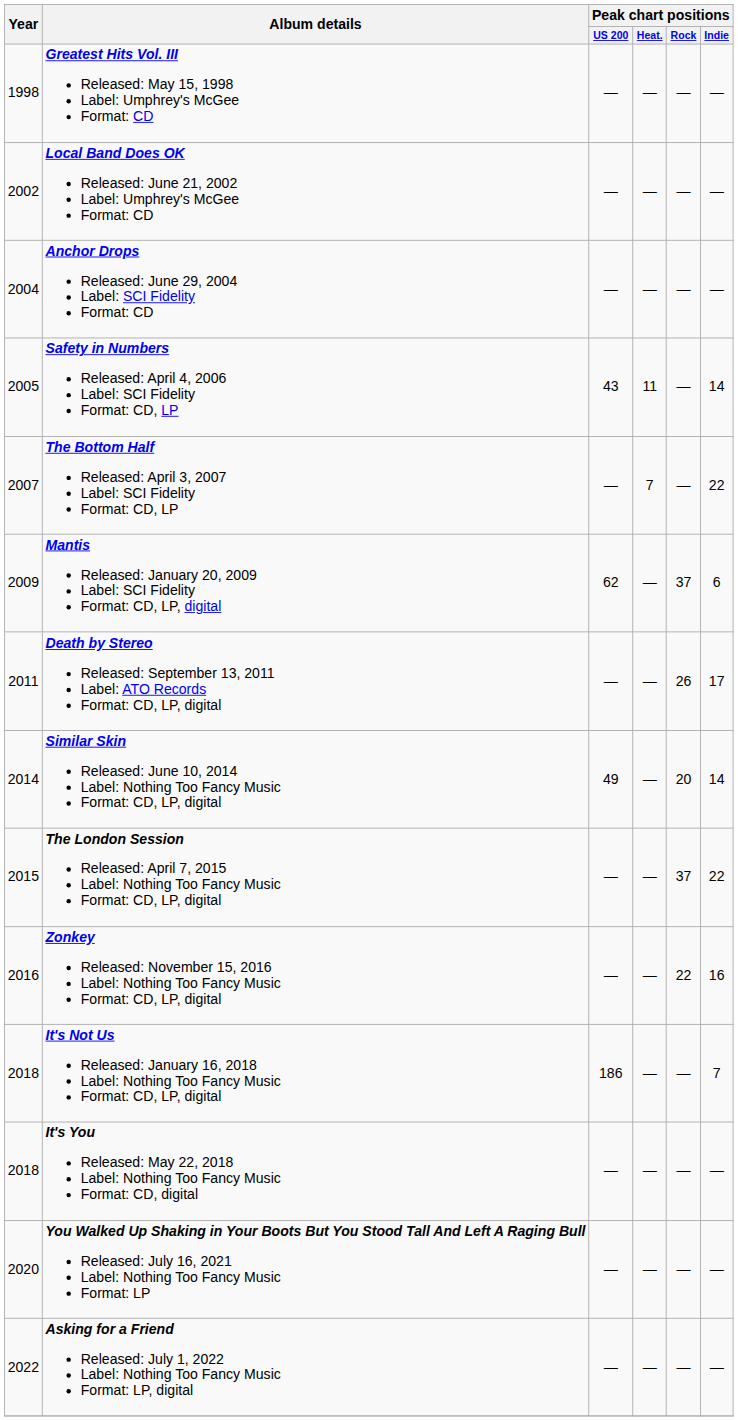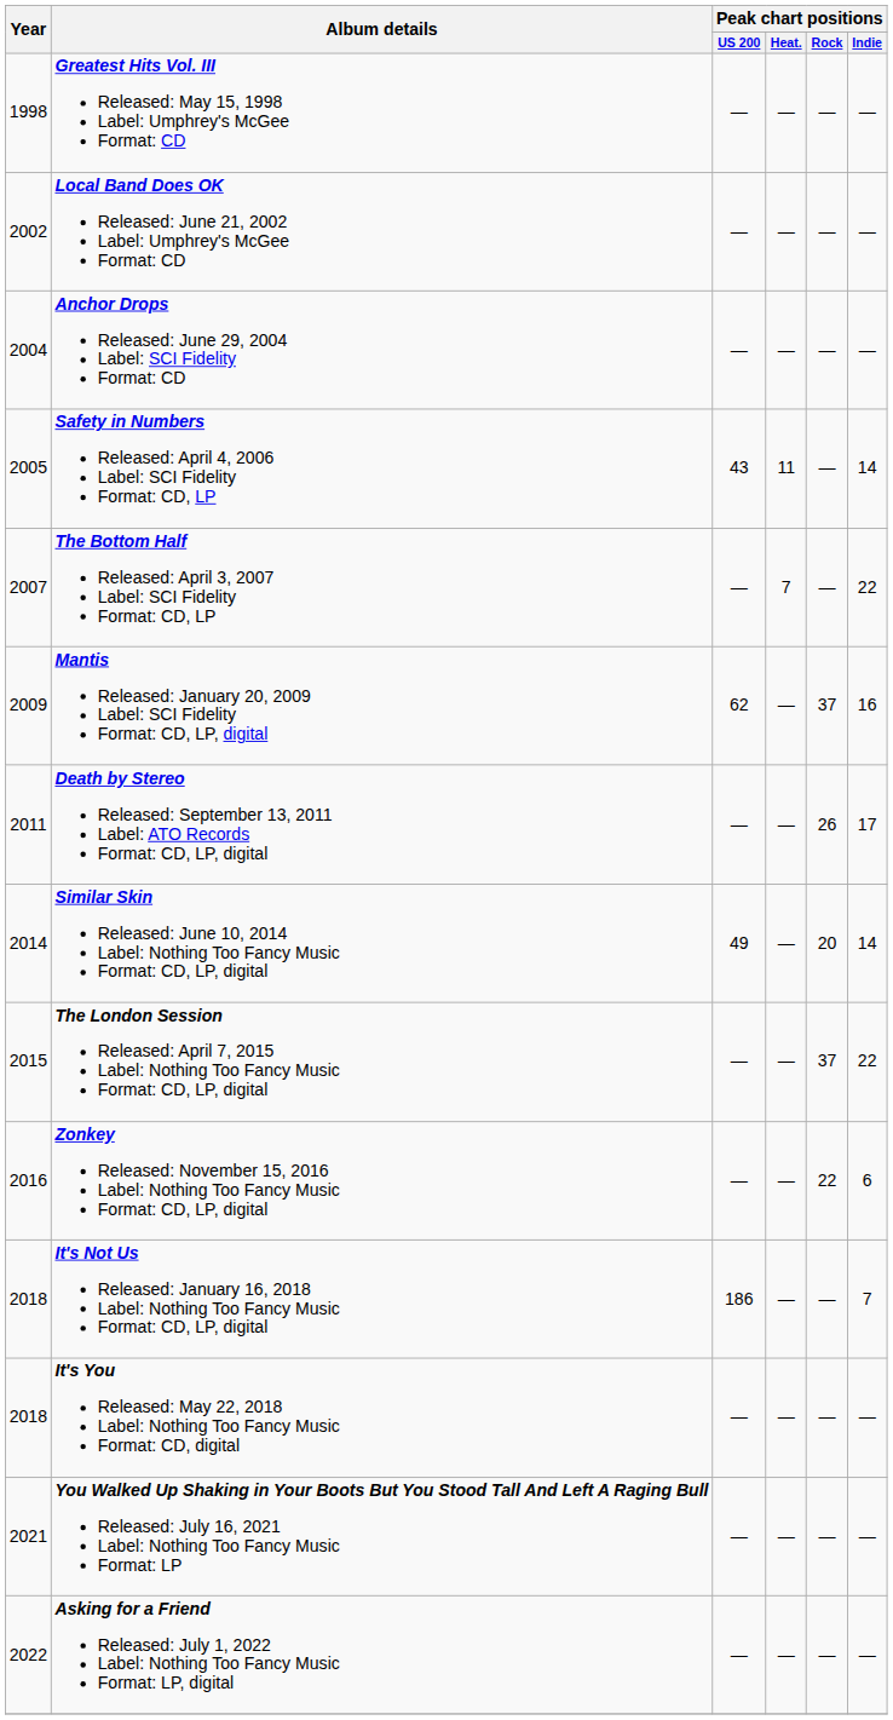row 8 | Peak chart positions / Indie: 6 -> 16
row 12 | Peak chart positions / Indie: 16 -> 6
row 15 | Year: 2020 -> 2021
